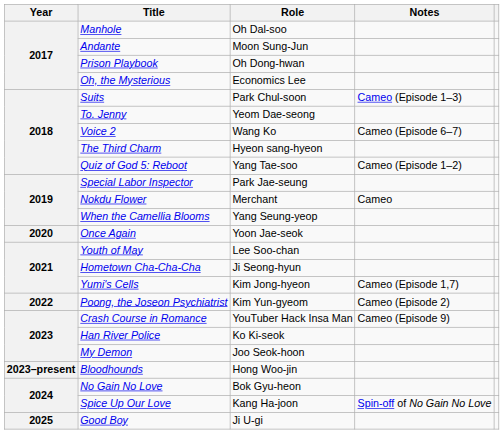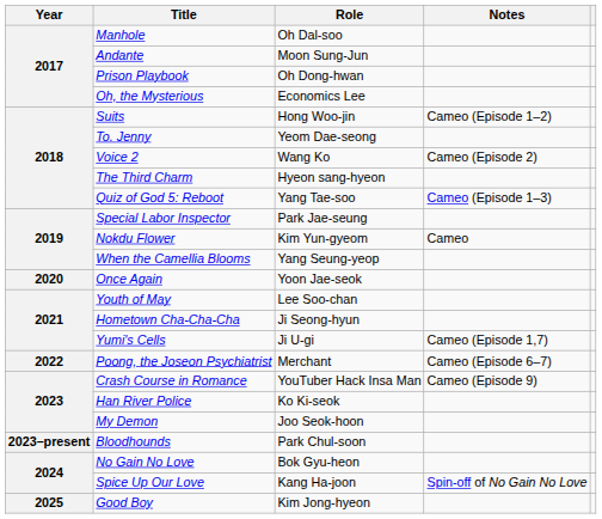Suits | Role: Park Chul-soon -> Hong Woo-jin
Suits | Notes: Cameo (Episode 1–3) -> Cameo (Episode 1–2)
Voice 2 | Notes: Cameo (Episode 6–7) -> Cameo (Episode 2)
Quiz of God 5: Reboot | Notes: Cameo (Episode 1–2) -> Cameo (Episode 1–3)
Nokdu Flower | Role: Merchant -> Kim Yun-gyeom
Yumi's Cells | Role: Kim Jong-hyeon -> Ji U-gi
Poong, the Joseon Psychiatrist | Role: Kim Yun-gyeom -> Merchant
Poong, the Joseon Psychiatrist | Notes: Cameo (Episode 2) -> Cameo (Episode 6–7)
Bloodhounds | Role: Hong Woo-jin -> Park Chul-soon
Good Boy | Role: Ji U-gi -> Kim Jong-hyeon
